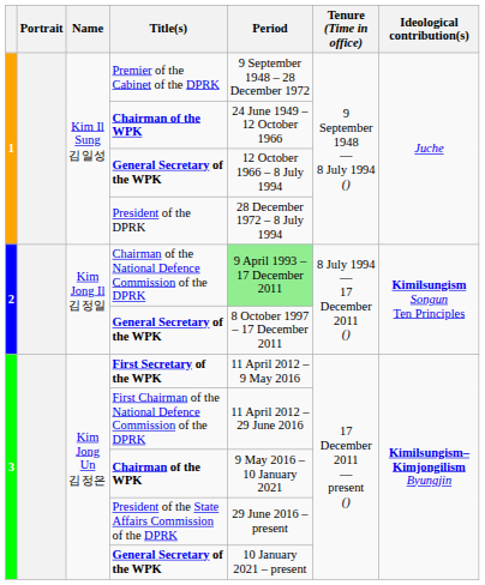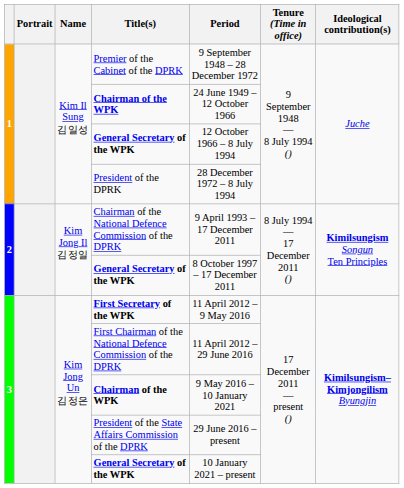Chairman of the National Defence Commission of the DPRK | Period: lightgreen background -> no background
